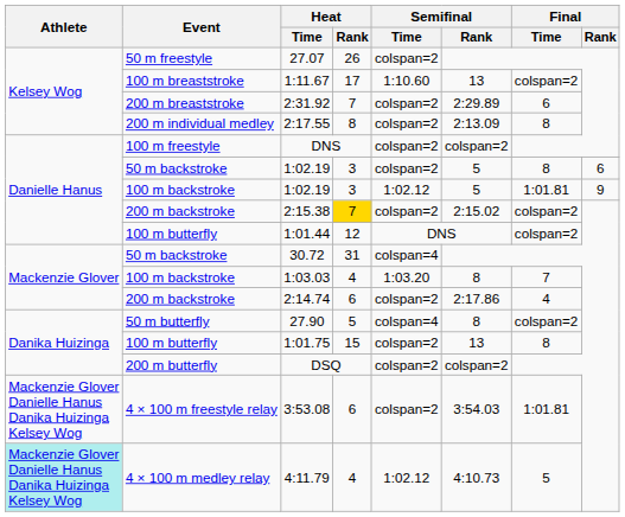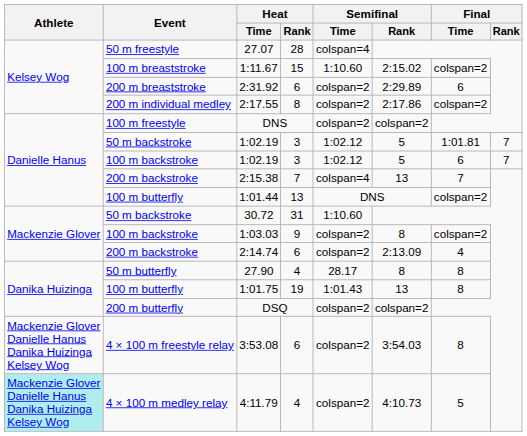27.07 | Heat / Rank: 26 -> 28
27.07 | Semifinal / Time: colspan=2 -> colspan=4
1:11.67 | Heat / Rank: 17 -> 15
1:11.67 | Semifinal / Rank: 13 -> 2:15.02
2:31.92 | Heat / Rank: 7 -> 6
2:17.55 | Semifinal / Rank: 2:13.09 -> 2:17.86
2:17.55 | Final / Time: 8 -> colspan=2
50 m backstroke / 1:02.19 | Semifinal / Time: colspan=2 -> 1:02.12
50 m backstroke / 1:02.19 | Final / Time: 8 -> 1:01.81
50 m backstroke / 1:02.19 | Final / Rank: 6 -> 7
100 m backstroke / 1:02.19 | Final / Time: 1:01.81 -> 6
100 m backstroke / 1:02.19 | Final / Rank: 9 -> 7
2:15.38 | Heat / Rank: gold background -> no background
2:15.38 | Semifinal / Time: colspan=2 -> colspan=4
2:15.38 | Semifinal / Rank: 2:15.02 -> 13
2:15.38 | Final / Time: colspan=2 -> 7
1:01.44 | Heat / Rank: 12 -> 13
30.72 | Semifinal / Time: colspan=4 -> 1:10.60
1:03.03 | Heat / Rank: 4 -> 9
1:03.03 | Semifinal / Time: 1:03.20 -> colspan=2
1:03.03 | Final / Time: 7 -> colspan=2
2:14.74 | Semifinal / Rank: 2:17.86 -> 2:13.09
27.90 | Heat / Rank: 5 -> 4
27.90 | Semifinal / Time: colspan=4 -> 28.17
27.90 | Final / Time: colspan=2 -> 8
1:01.75 | Heat / Rank: 15 -> 19
1:01.75 | Semifinal / Time: colspan=2 -> 1:01.43
3:53.08 | Final / Time: 1:01.81 -> 8
4:11.79 | Semifinal / Time: 1:02.12 -> colspan=2
